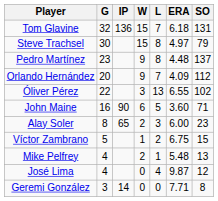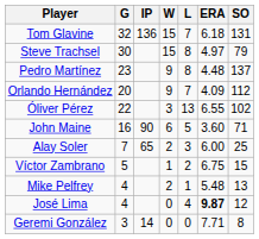Alay Soler | G: 8 -> 7
Alay Soler | SO: 23 -> 25
José Lima | ERA: normal -> bold
